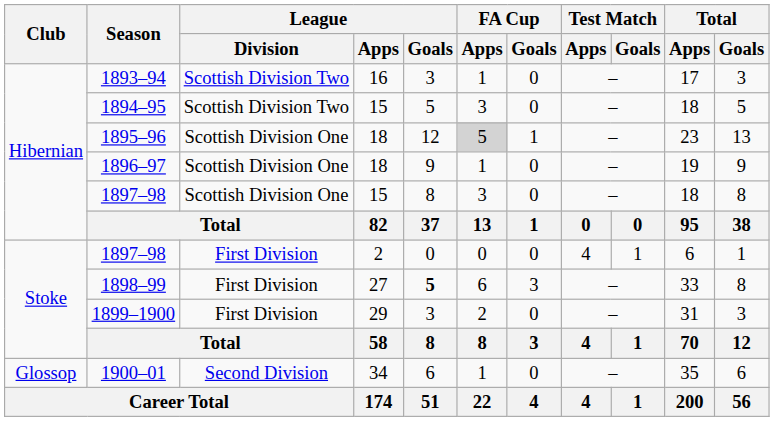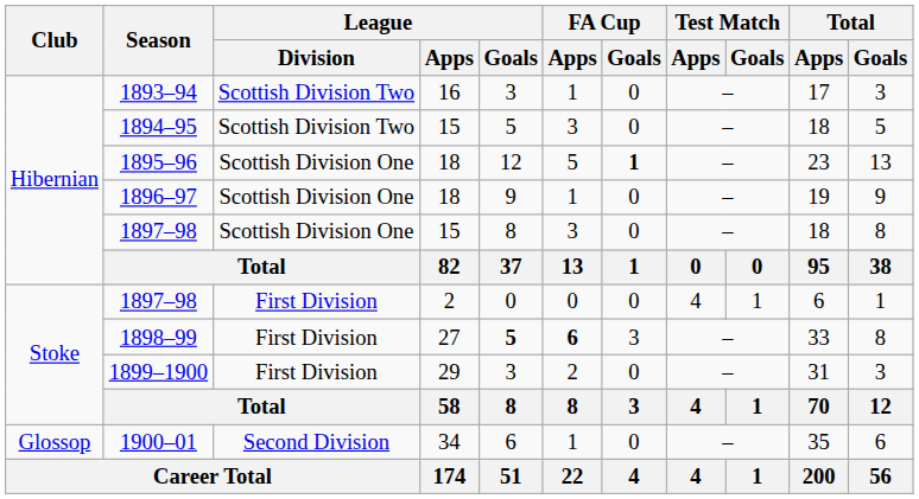1895–96 | FA Cup / Apps: lightgrey background -> no background
1895–96 | FA Cup / Goals: normal -> bold
1898–99 | FA Cup / Apps: normal -> bold
